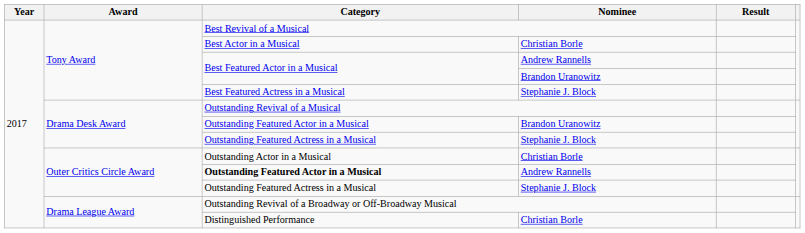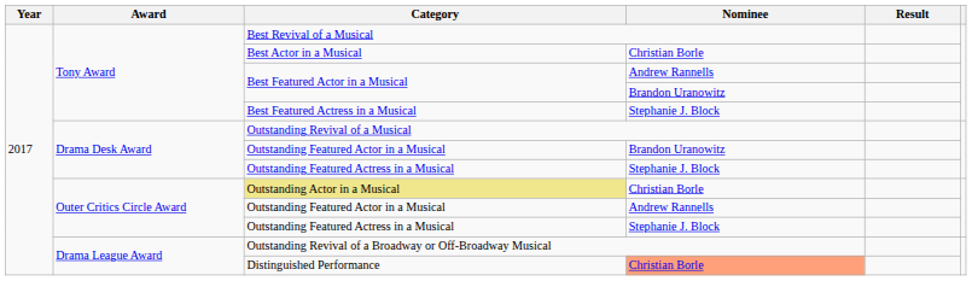Outstanding Actor in a Musical | Category: no background -> khaki background
Outstanding Featured Actor in a Musical / Andrew Rannells | Category: bold -> normal
Distinguished Performance | Nominee: no background -> lightsalmon background
